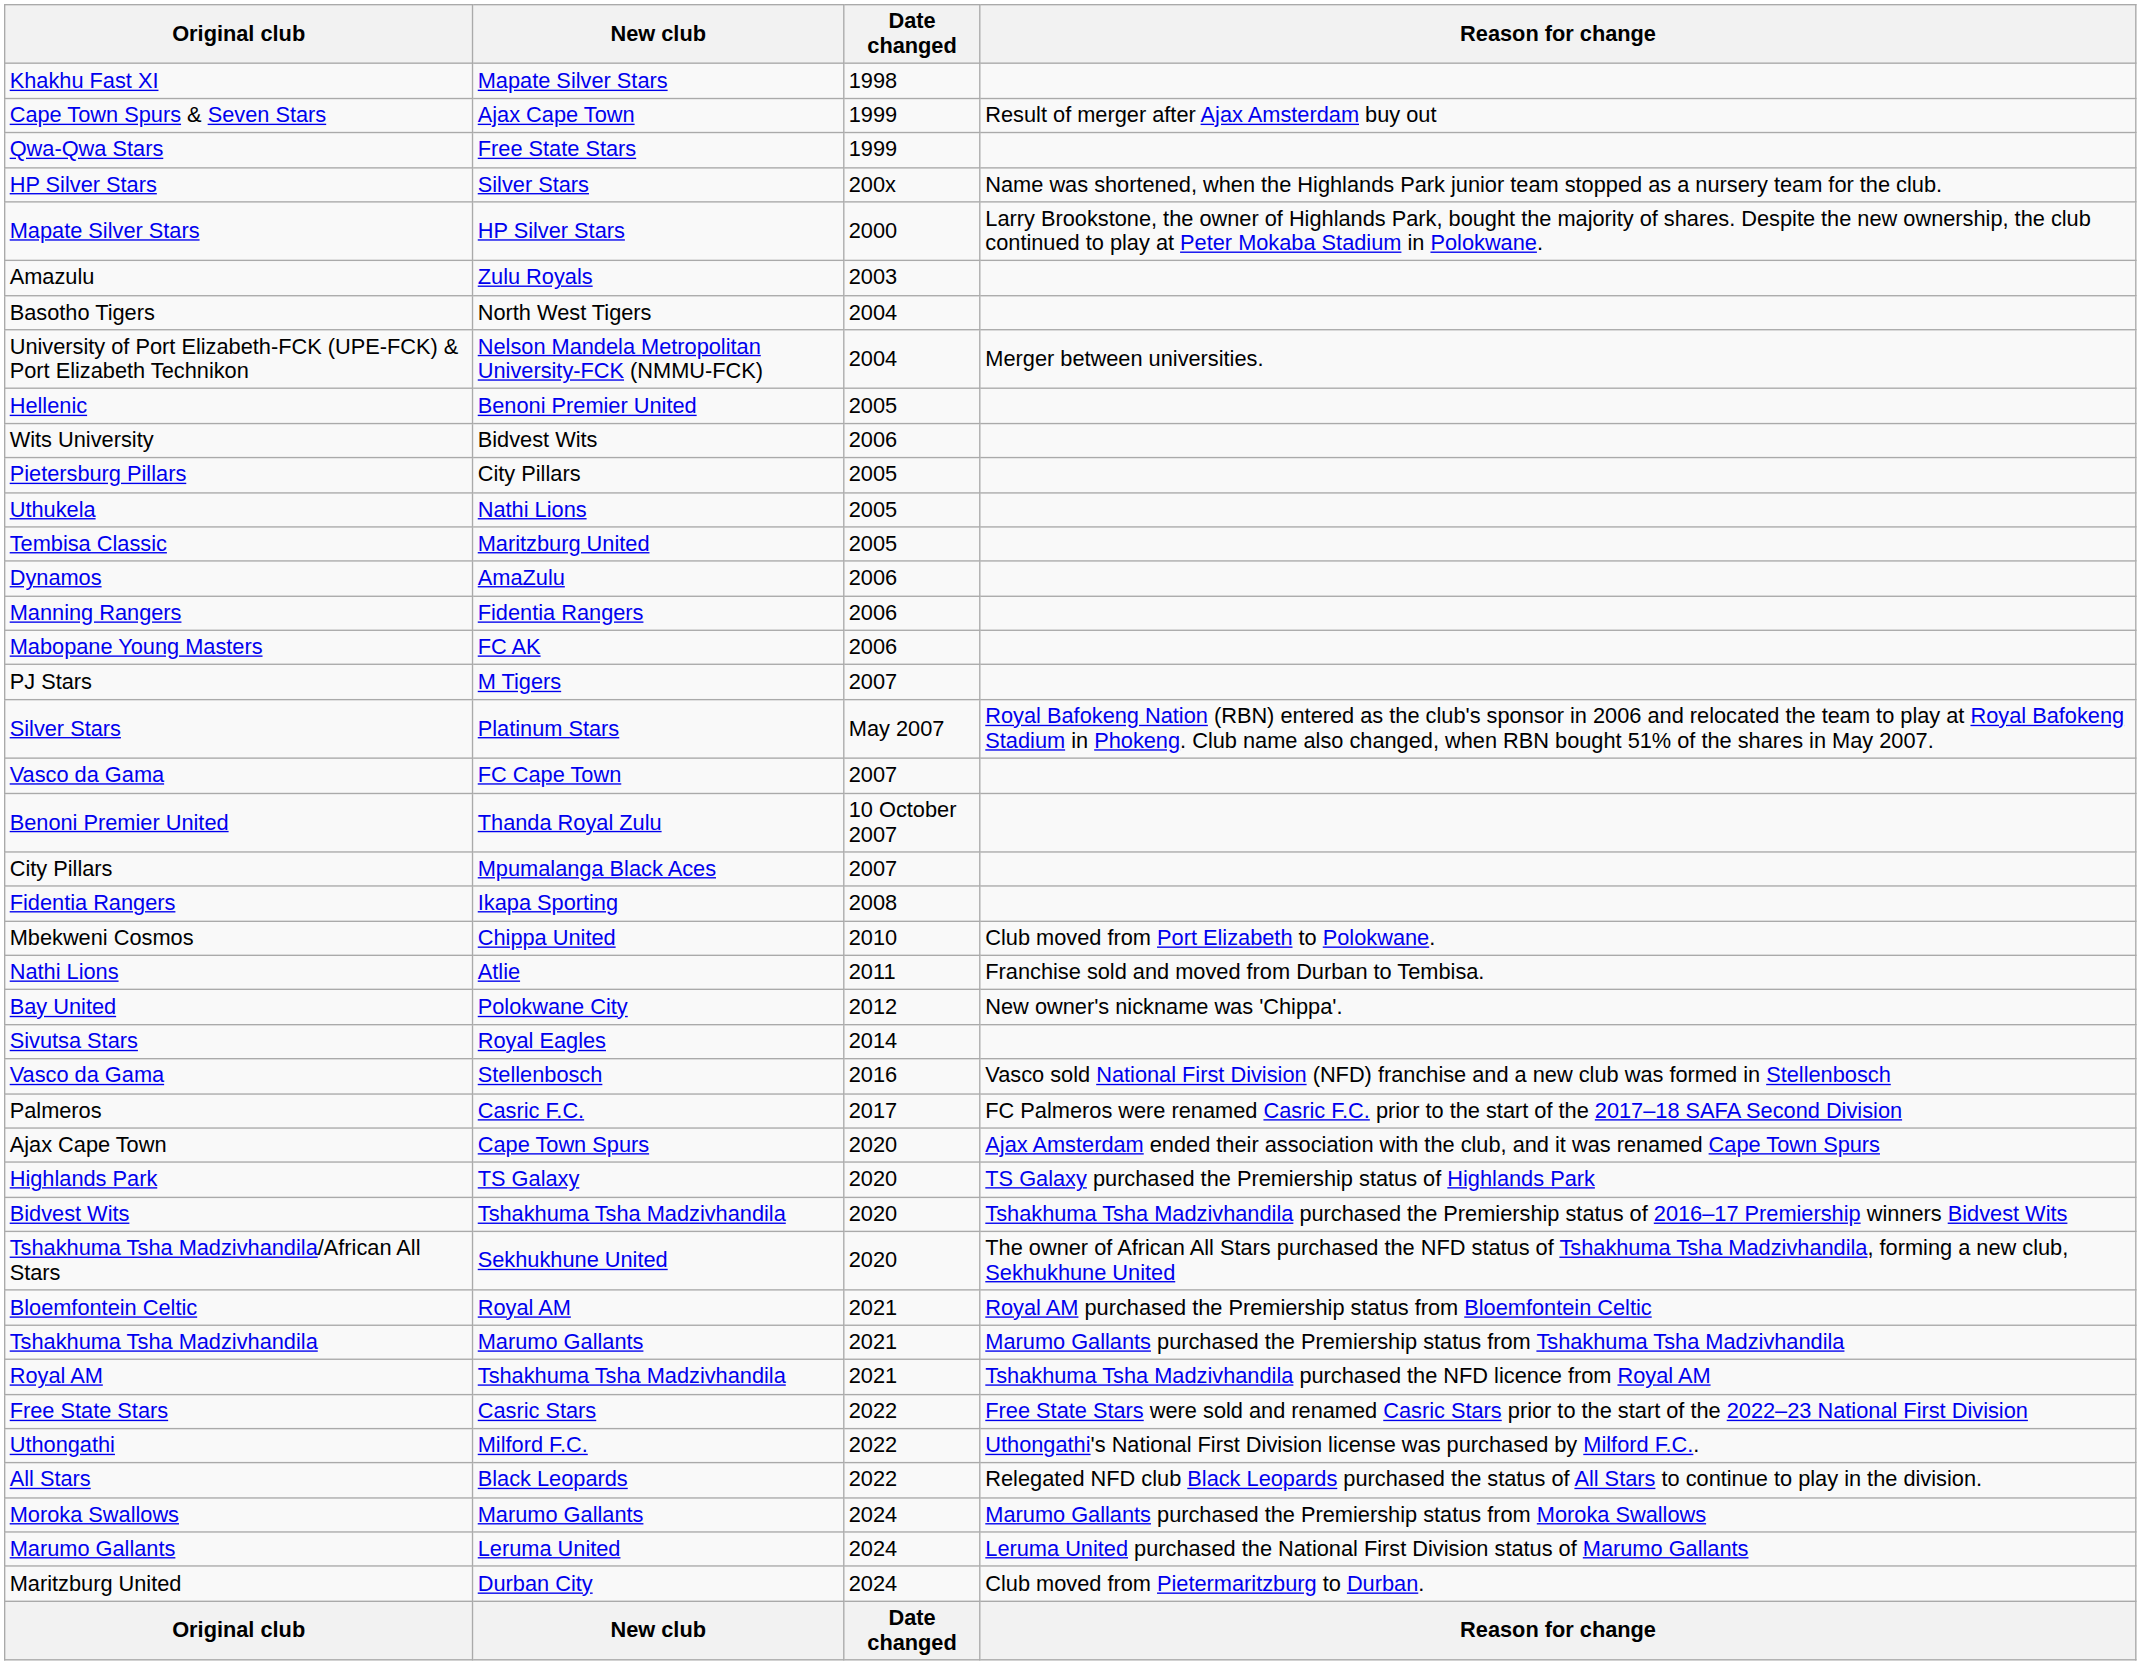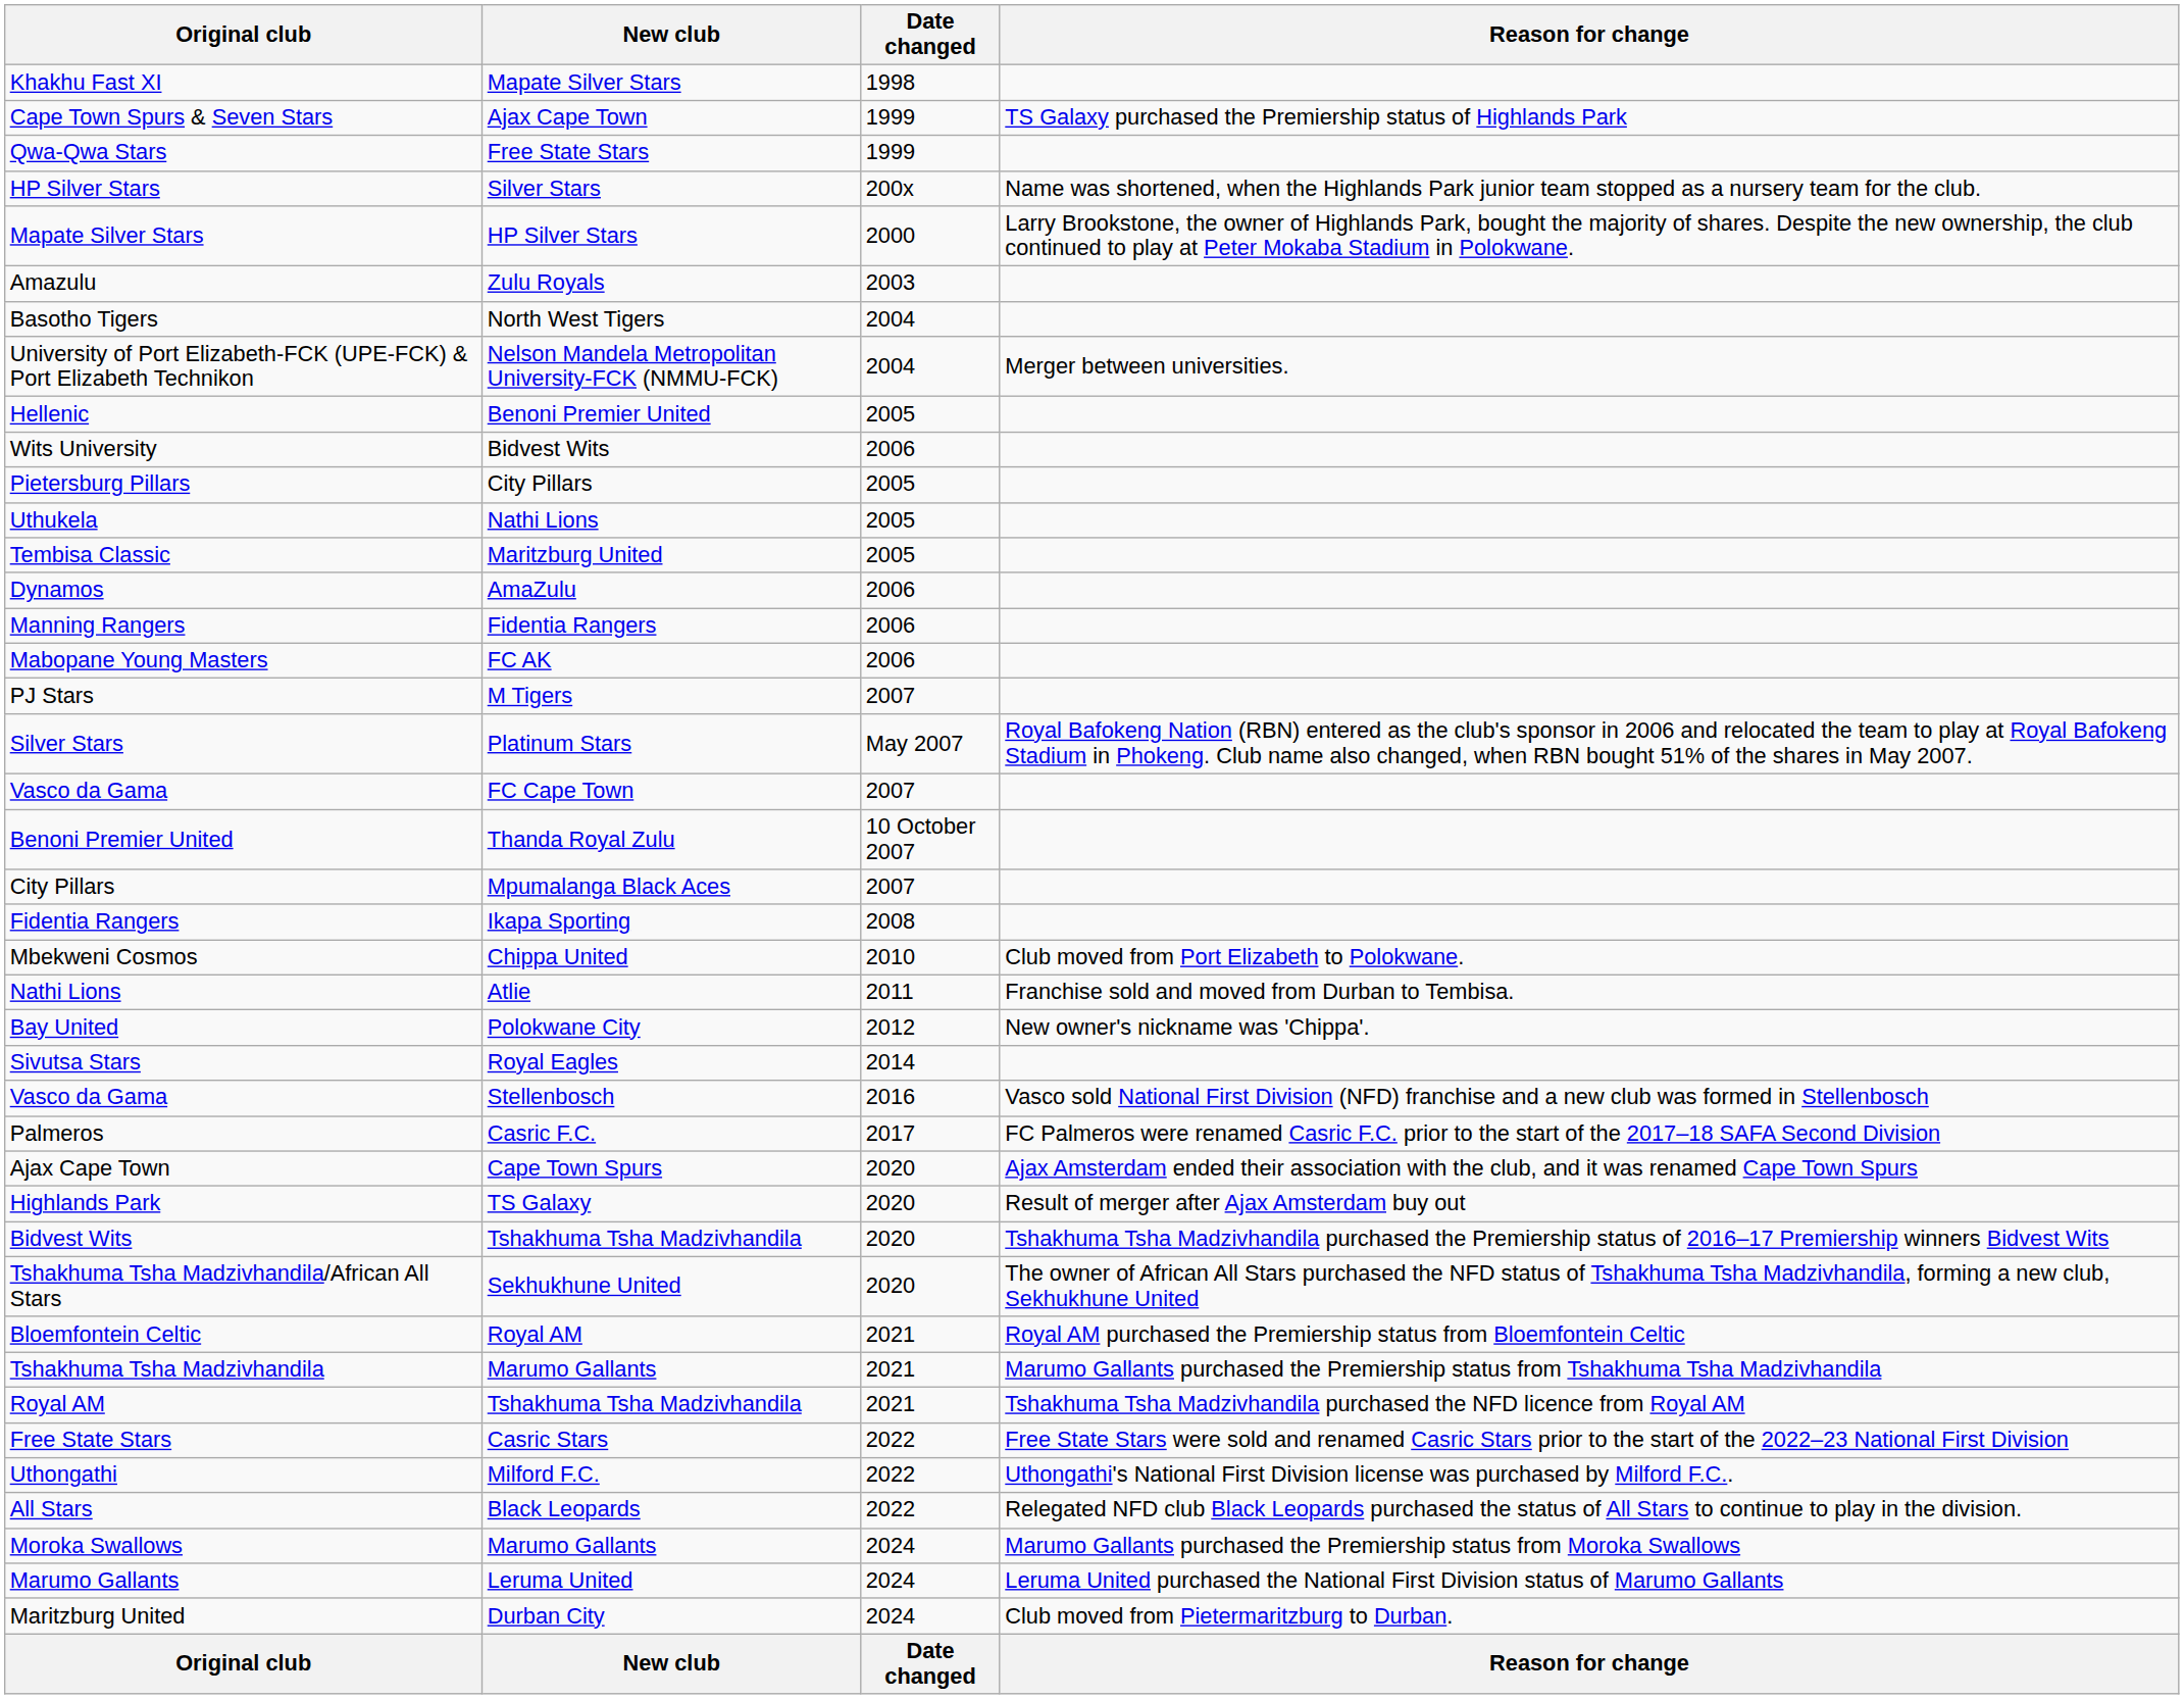Cape Town Spurs & Seven Stars | Reason for change: Result of merger after Ajax Amsterdam buy out -> TS Galaxy purchased the Premiership status of Highlands Park
Highlands Park | Reason for change: TS Galaxy purchased the Premiership status of Highlands Park -> Result of merger after Ajax Amsterdam buy out
